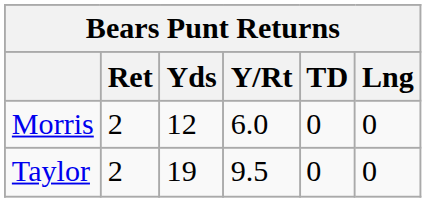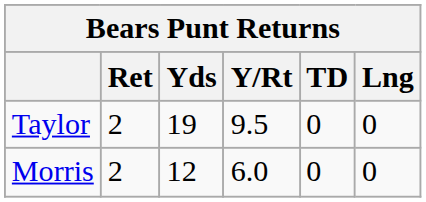rows swapped: Taylor <-> Morris
